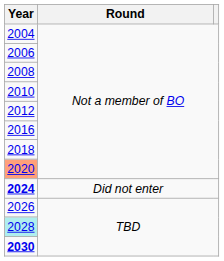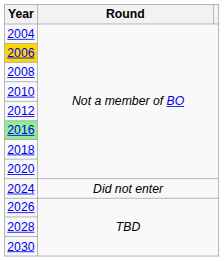2006 | Year: no background -> gold background
2016 | Year: no background -> lightgreen background
2020 | Year: lightsalmon background -> no background
2024 | Year: bold -> normal
2028 | Year: paleturquoise background -> no background
2030 | Year: bold -> normal
